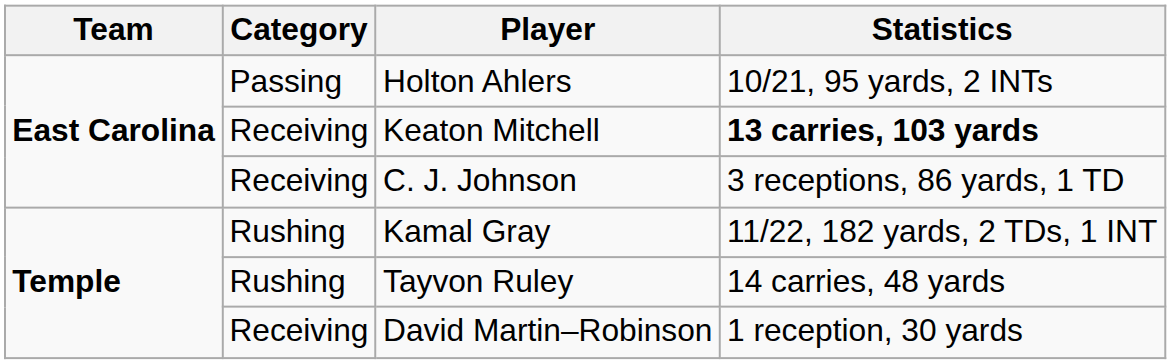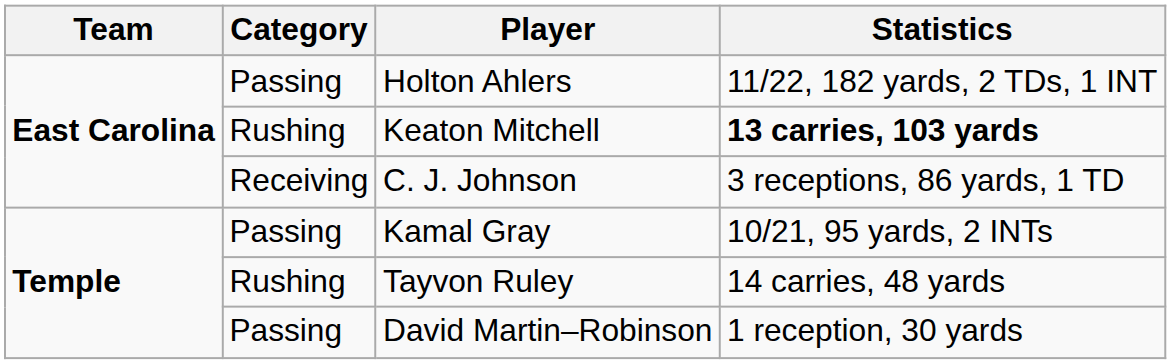Holton Ahlers | Statistics: 10/21, 95 yards, 2 INTs -> 11/22, 182 yards, 2 TDs, 1 INT
Keaton Mitchell | Category: Receiving -> Rushing
Kamal Gray | Category: Rushing -> Passing
Kamal Gray | Statistics: 11/22, 182 yards, 2 TDs, 1 INT -> 10/21, 95 yards, 2 INTs
David Martin–Robinson | Category: Receiving -> Passing
